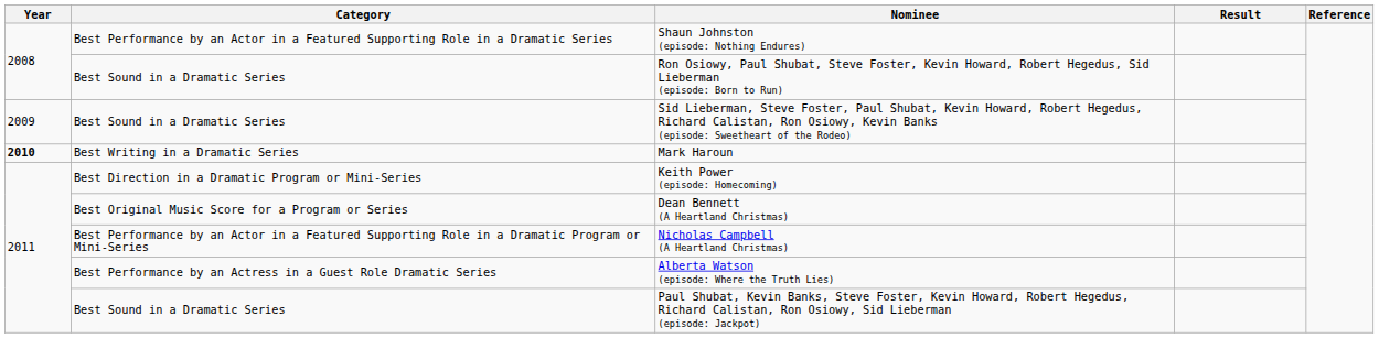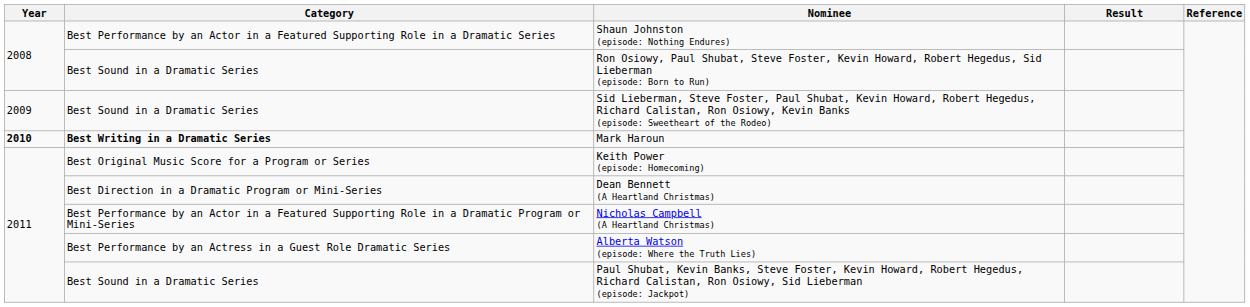Mark Haroun | Category: normal -> bold
Keith Power (episode: Homecoming) | Category: Best Direction in a Dramatic Program or Mini-Series -> Best Original Music Score for a Program or Series
Dean Bennett (A Heartland Christmas) | Category: Best Original Music Score for a Program or Series -> Best Direction in a Dramatic Program or Mini-Series
